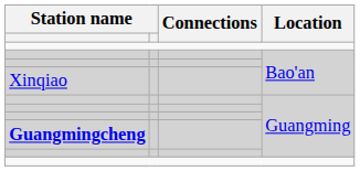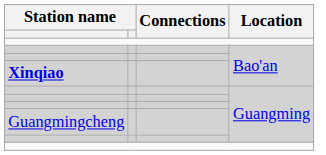Xinqiao | column 1: normal -> bold
Guangmingcheng | column 1: bold -> normal
